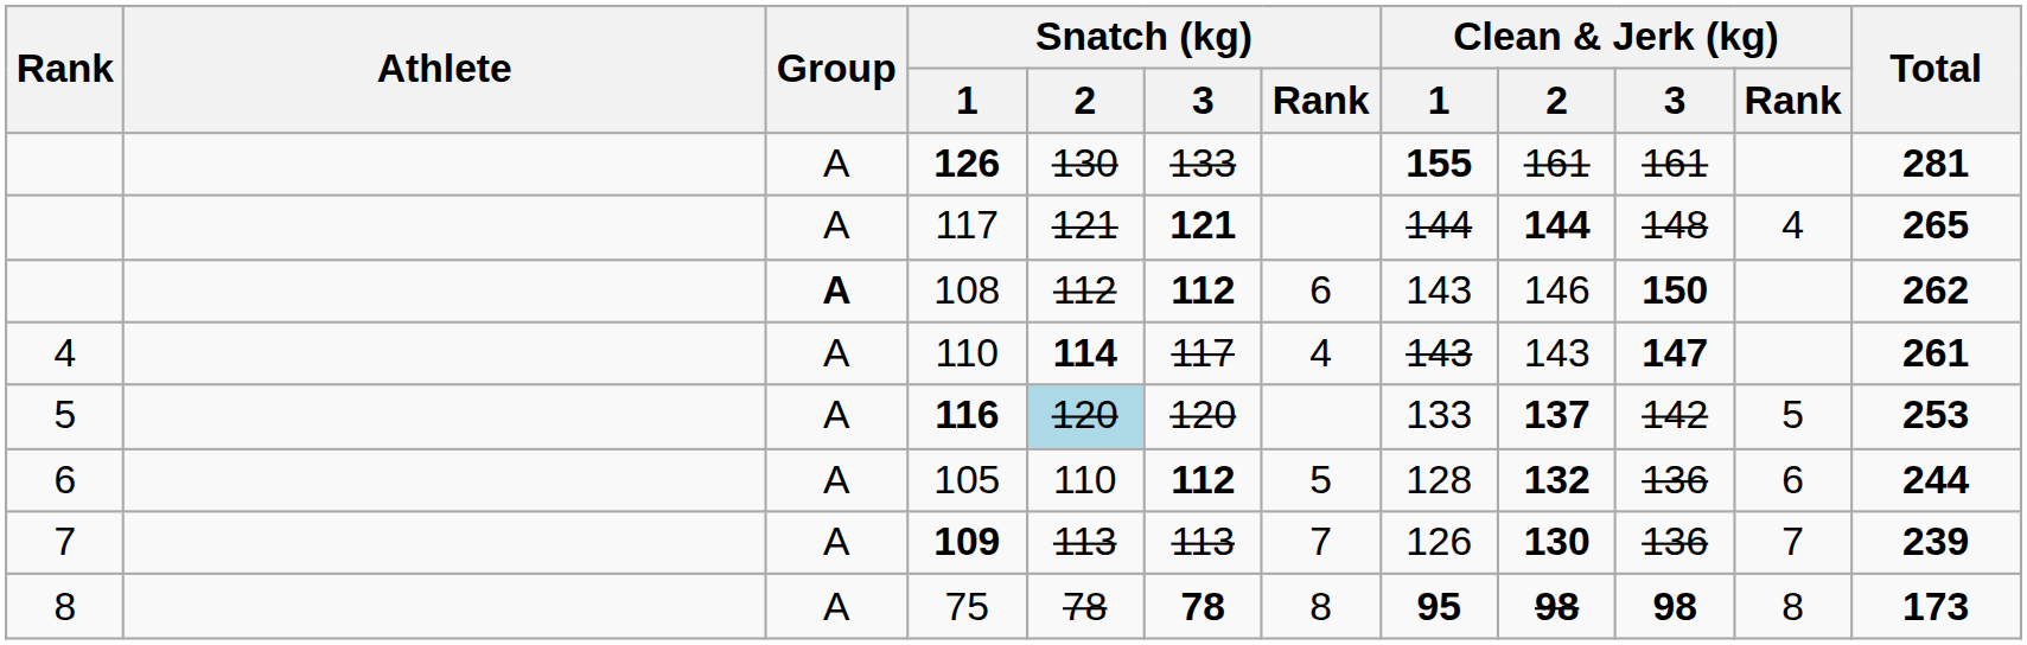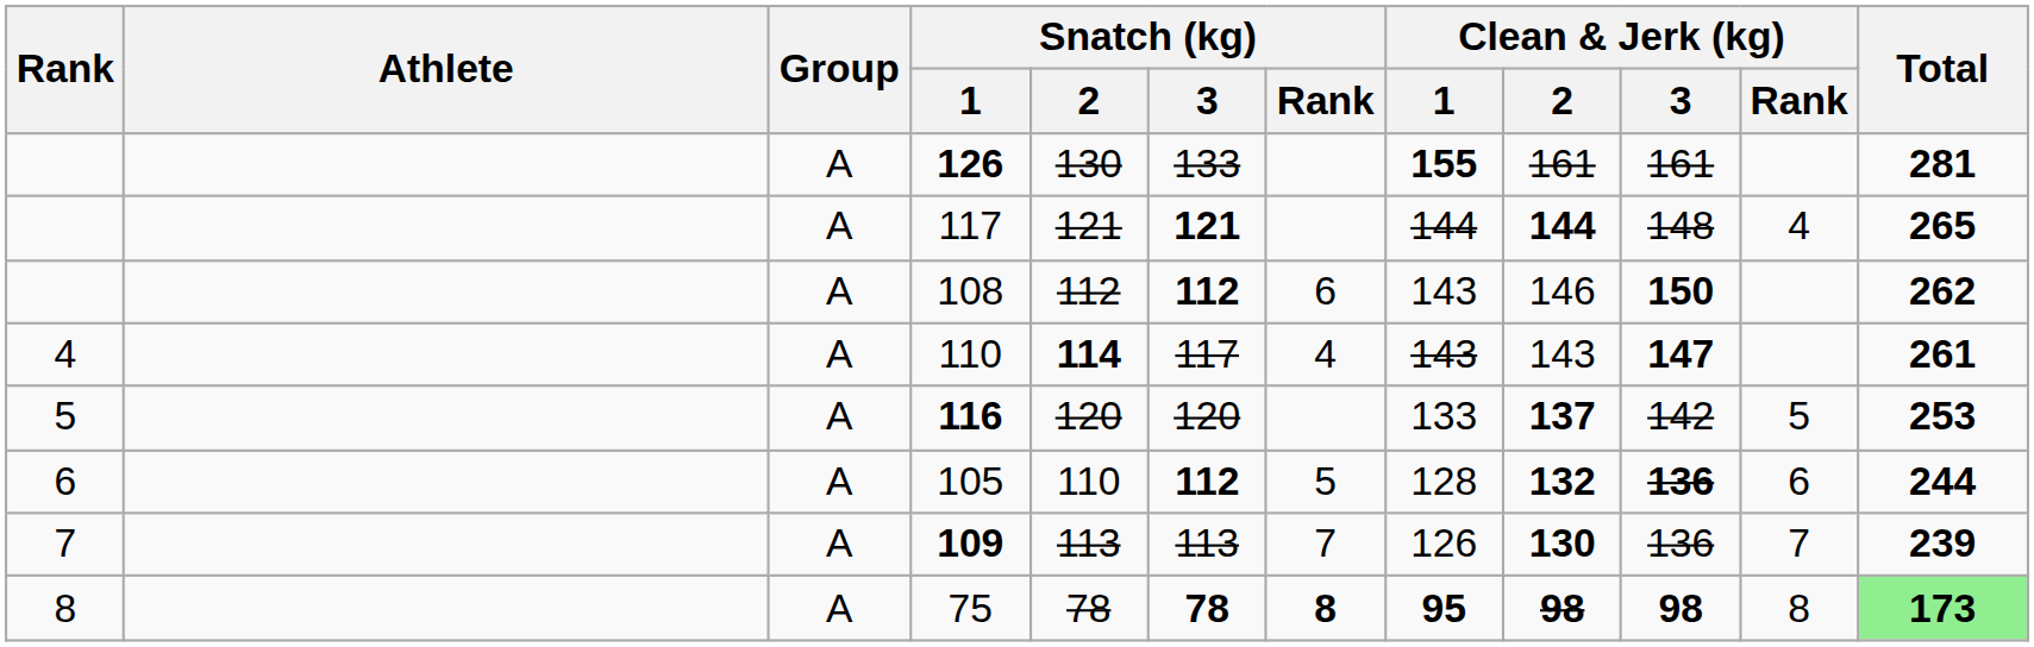108 | Group: bold -> normal
116 | Snatch (kg) / 2: lightblue background -> no background
105 | Clean & Jerk (kg) / 3: normal -> bold
75 | Snatch (kg) / Rank: normal -> bold
75 | Total: no background -> lightgreen background
